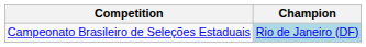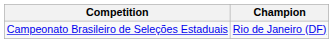Campeonato Brasileiro de Seleções Estaduais | Champion: lightblue background -> no background
